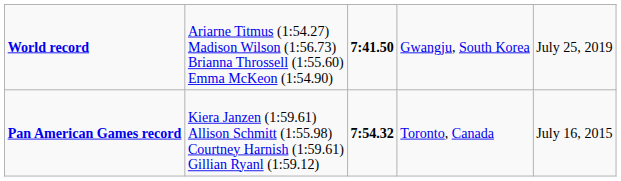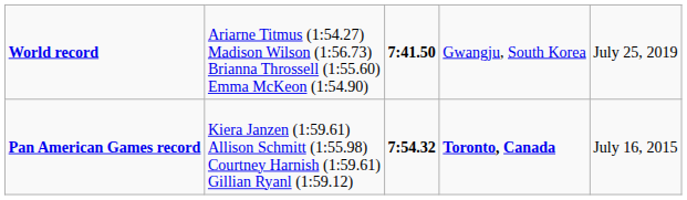Pan American Games record | column 4: normal -> bold
